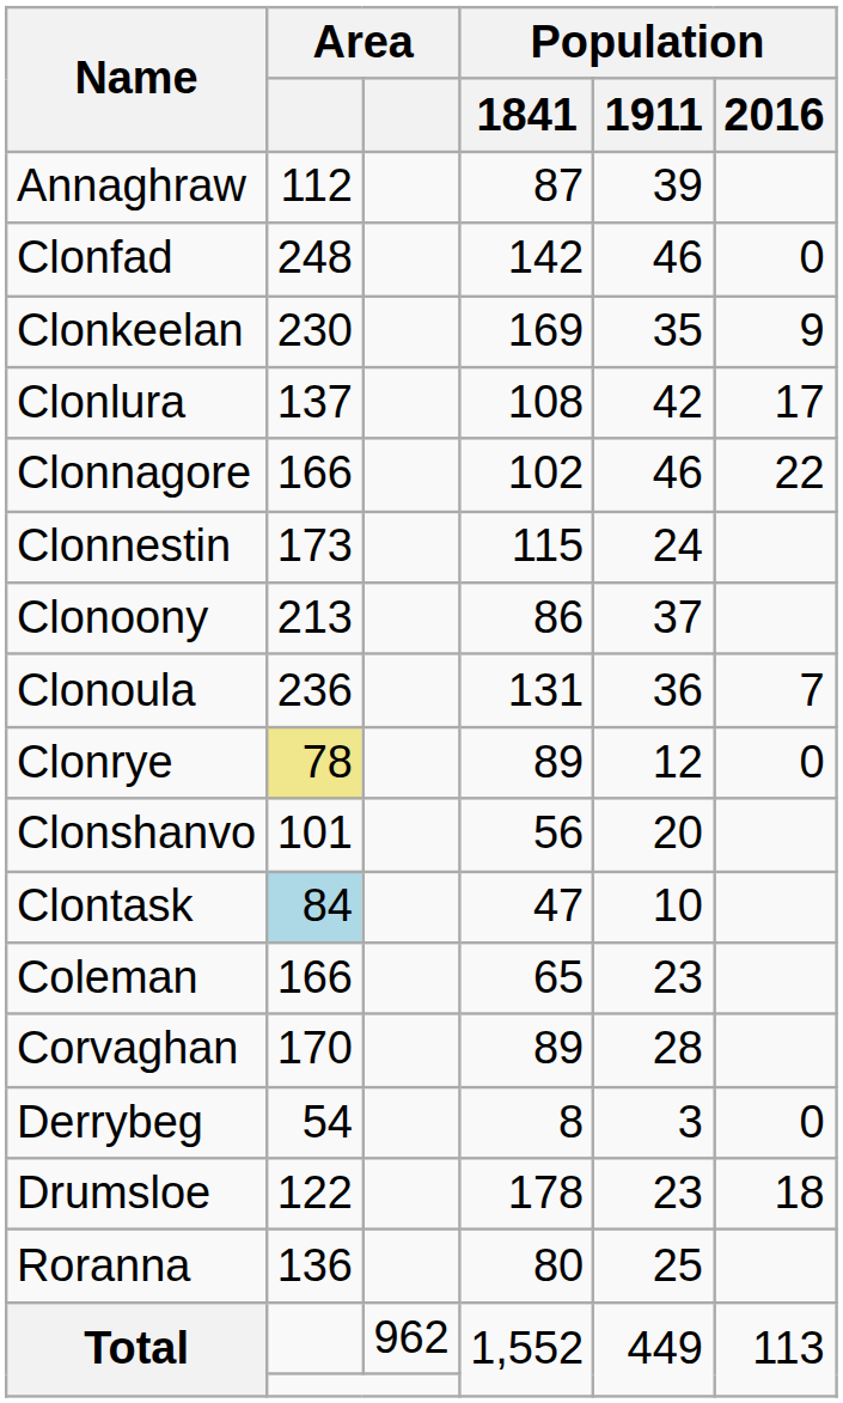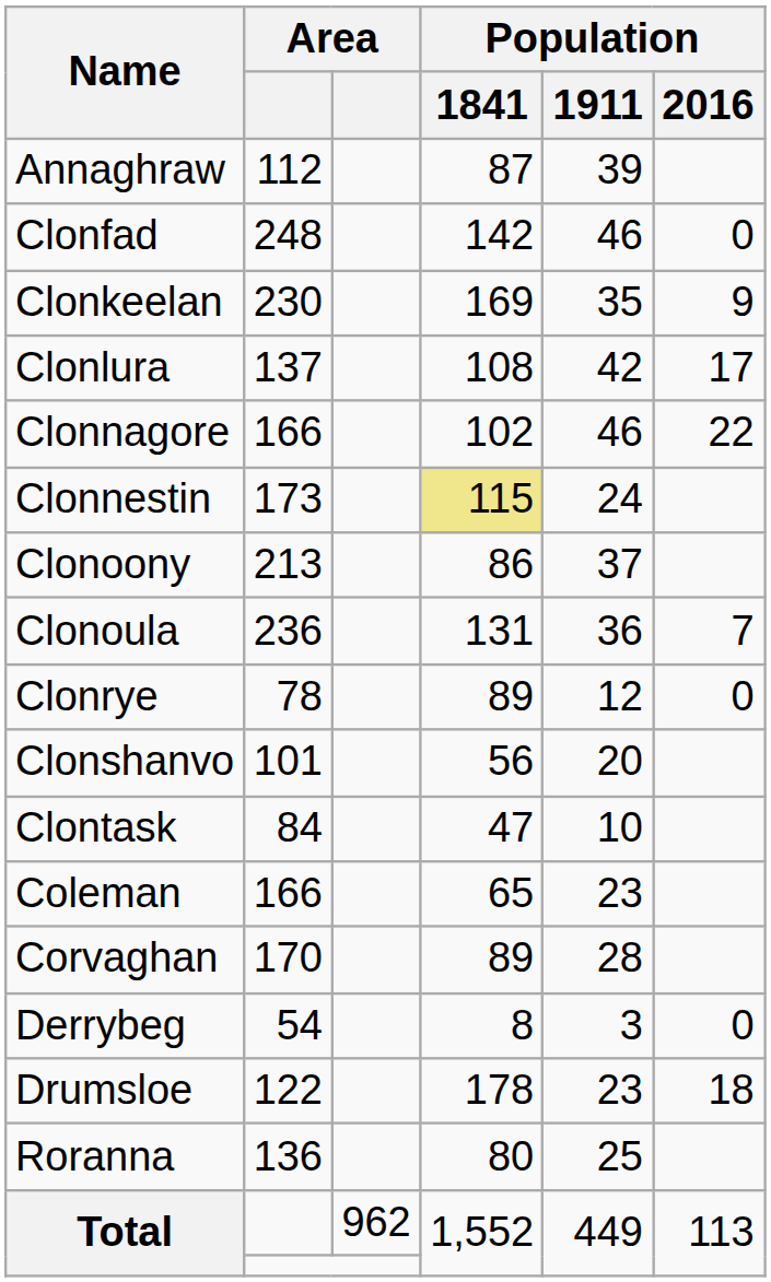Clonnestin | Population / 1841: no background -> khaki background
Clonrye | column 2: khaki background -> no background
Clontask | column 2: lightblue background -> no background
